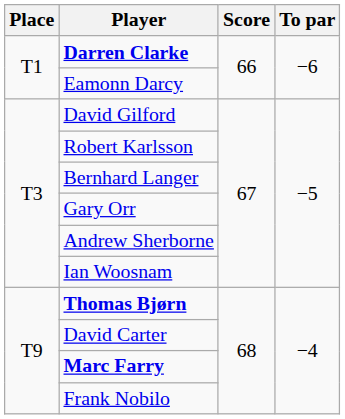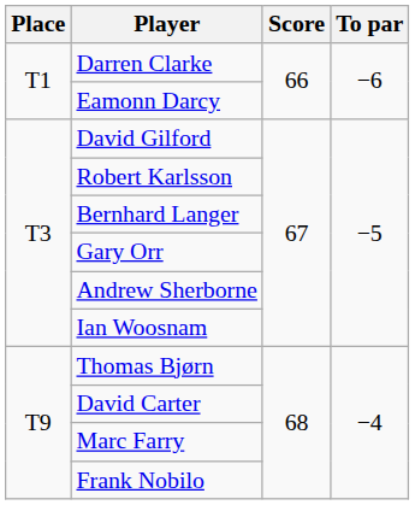Darren Clarke | Player: bold -> normal
Thomas Bjørn | Player: bold -> normal
Marc Farry | Player: bold -> normal
